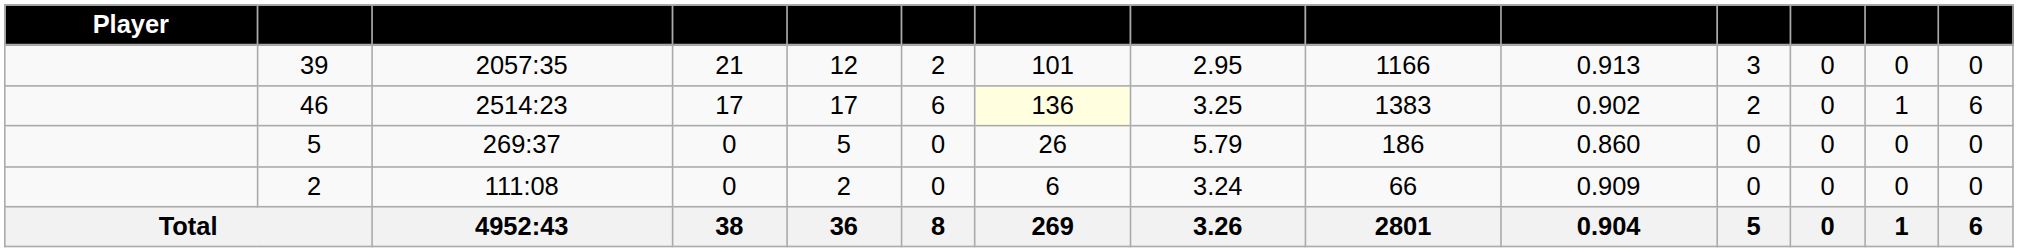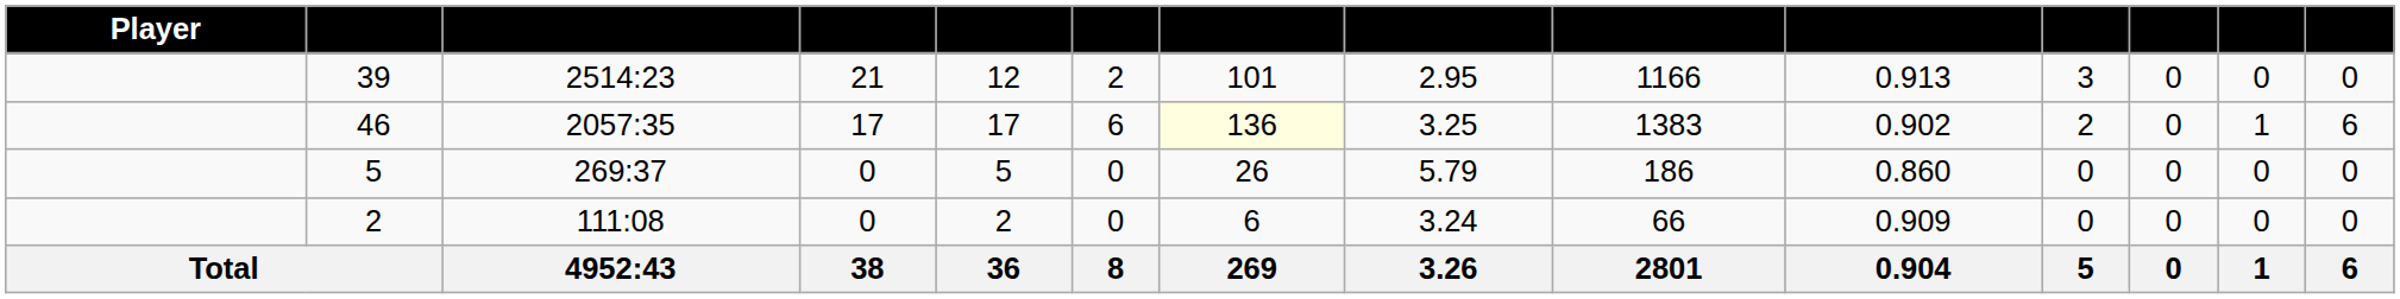39 | column 3: 2057:35 -> 2514:23
46 | column 3: 2514:23 -> 2057:35
